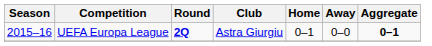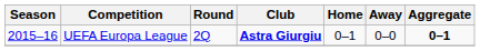UEFA Europa League | Round: bold -> normal
UEFA Europa League | Club: normal -> bold
